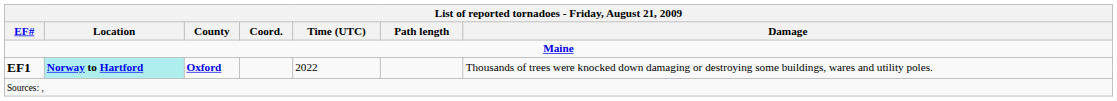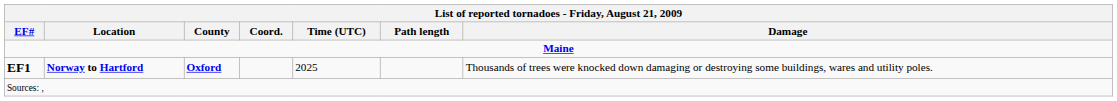EF1 | Location: paleturquoise background -> no background
EF1 | Time (UTC): 2022 -> 2025
